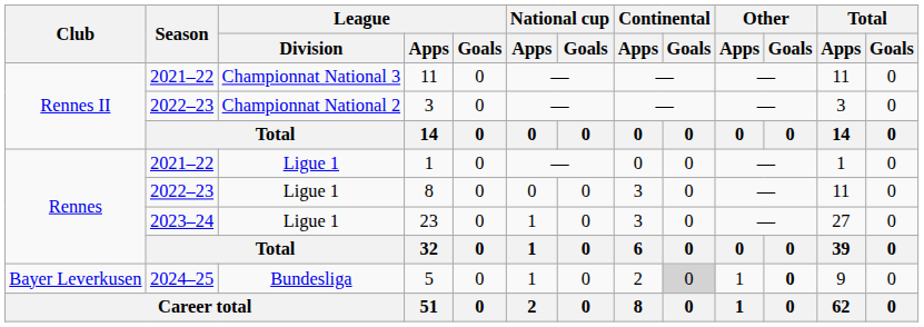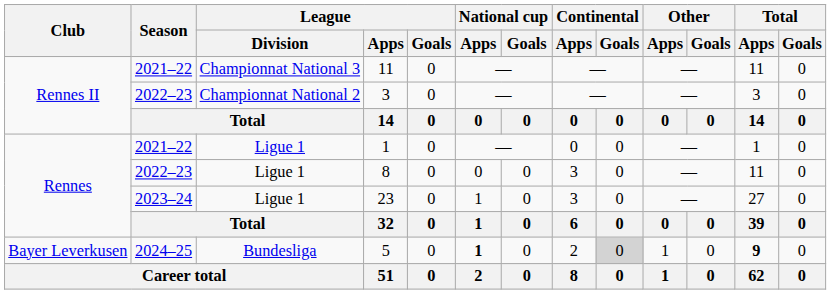5 | National cup / Apps: normal -> bold
5 | Other / Goals: bold -> normal
5 | Total / Apps: normal -> bold
